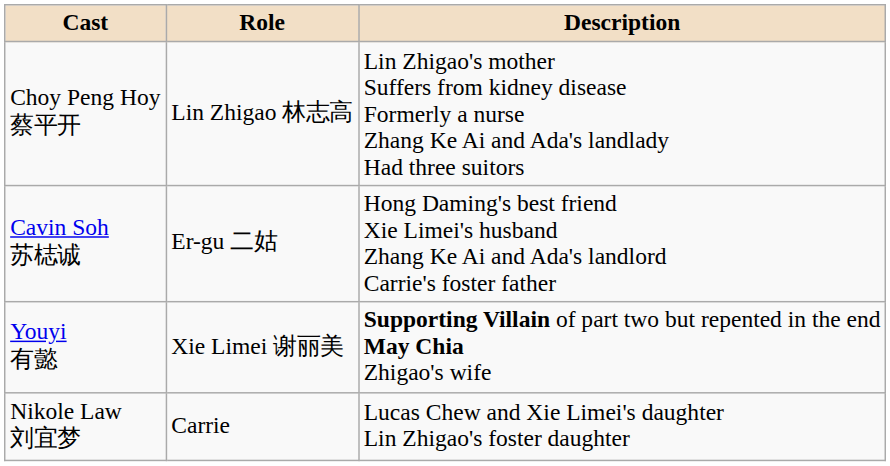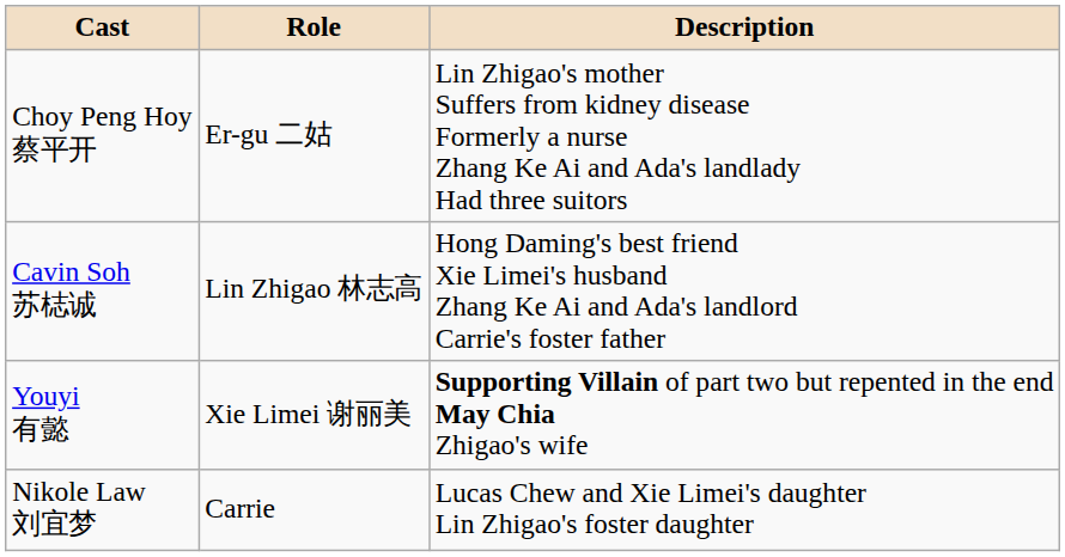Choy Peng Hoy 蔡平开 | Role: Lin Zhigao 林志高 -> Er-gu 二姑
Cavin Soh 苏梽诚 | Role: Er-gu 二姑 -> Lin Zhigao 林志高
